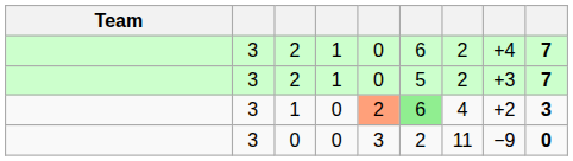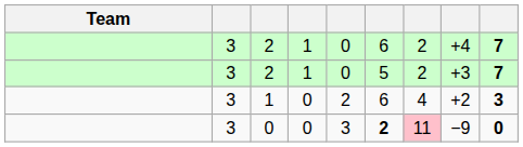row 4 | column 5: lightsalmon background -> no background
row 4 | column 6: lightgreen background -> no background
row 5 | column 6: normal -> bold
row 5 | column 7: no background -> pink background
